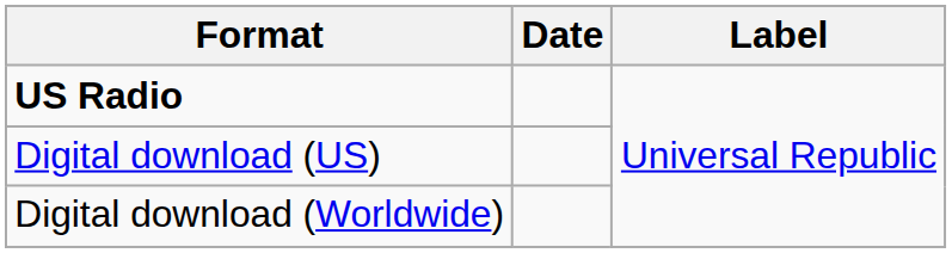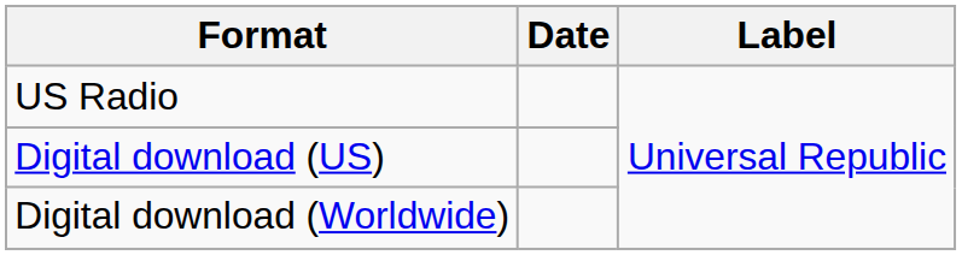US Radio | Format: bold -> normal
